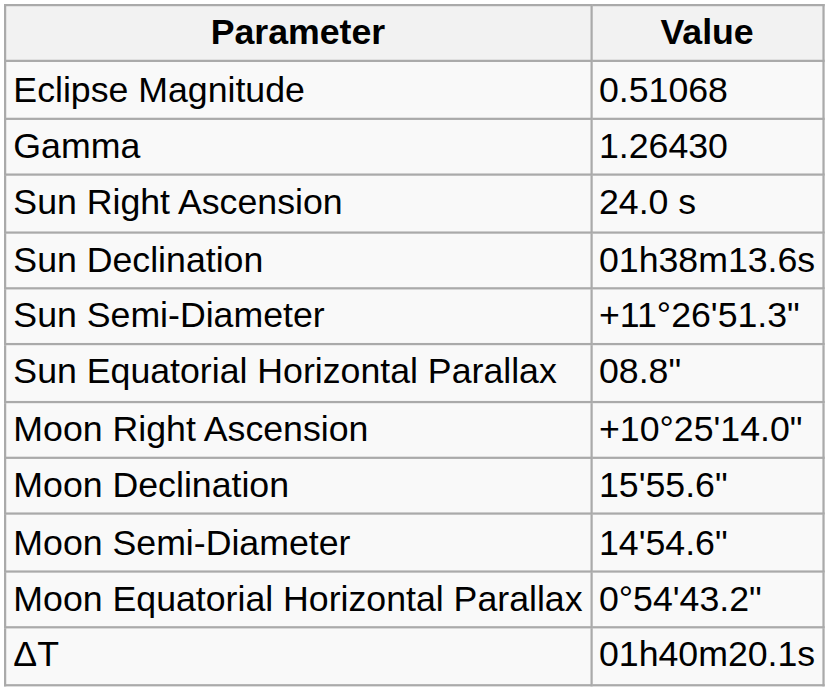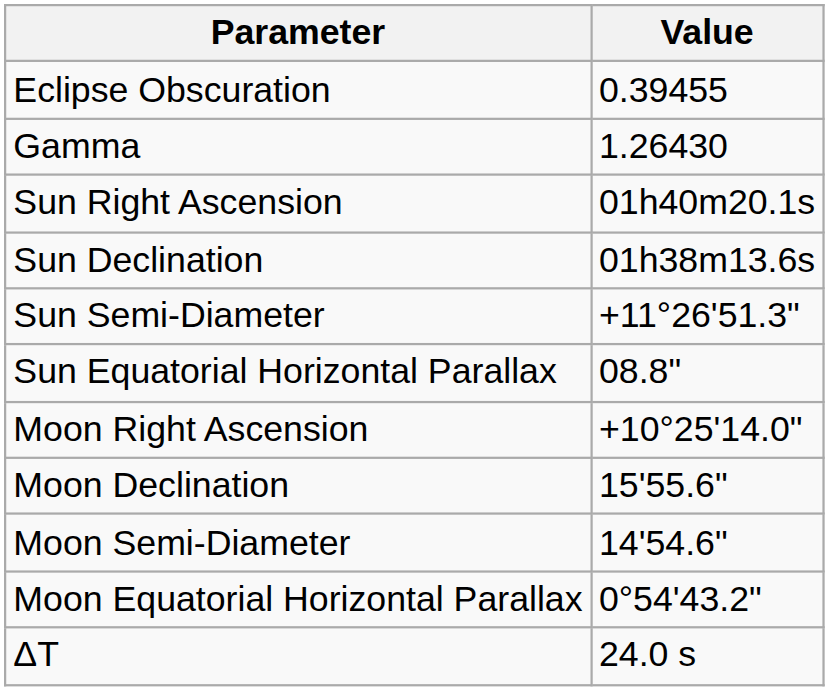- row: Eclipse Magnitude | 0.51068
+ row: Eclipse Obscuration | 0.39455
Sun Right Ascension | Value: 24.0 s -> 01h40m20.1s
ΔT | Value: 01h40m20.1s -> 24.0 s
